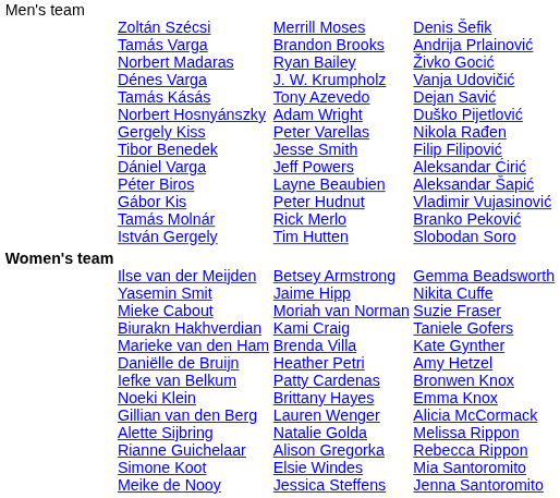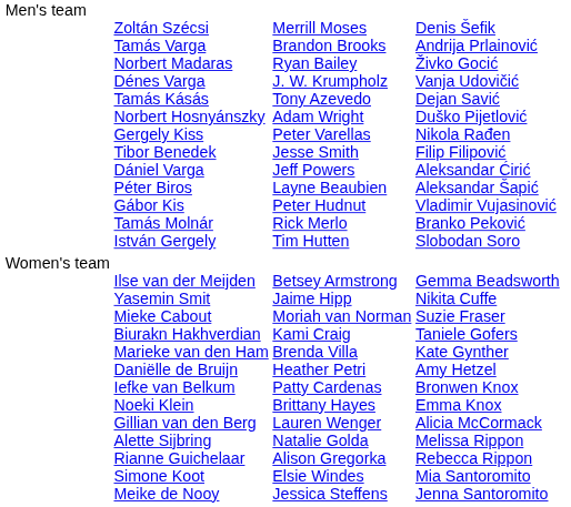Women's team | column 1: bold -> normal
